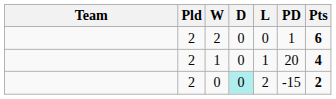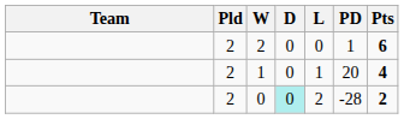row 4 | PD: -15 -> -28
